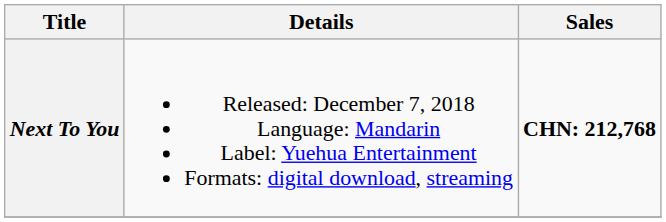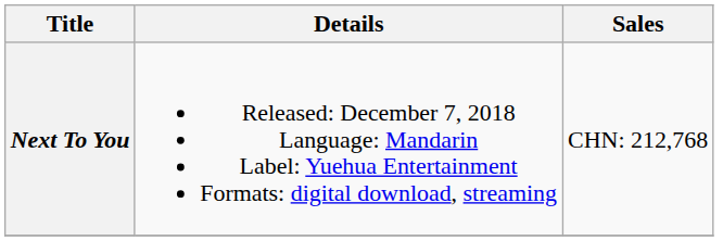Next To You | Sales: bold -> normal
